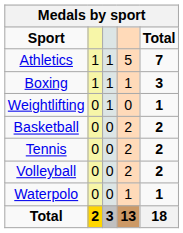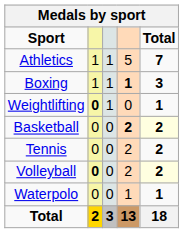Boxing | column 4: normal -> bold
Weightlifting | column 2: normal -> bold
Basketball | column 4: normal -> bold
Basketball | Total: no background -> lightyellow background
Volleyball | column 2: normal -> bold
Volleyball | Total: no background -> lightyellow background
